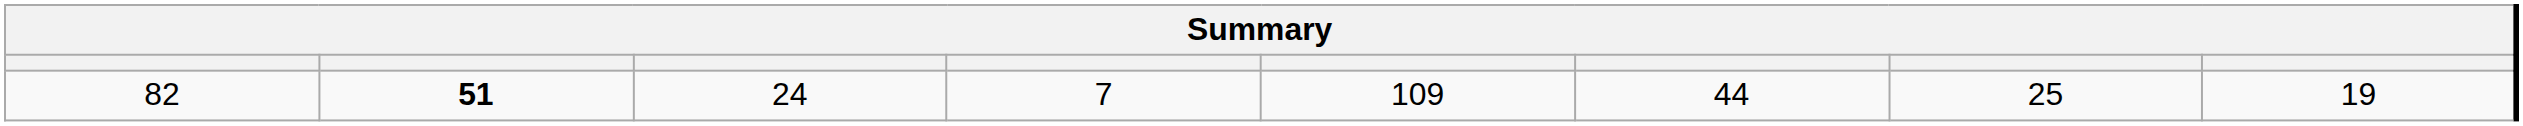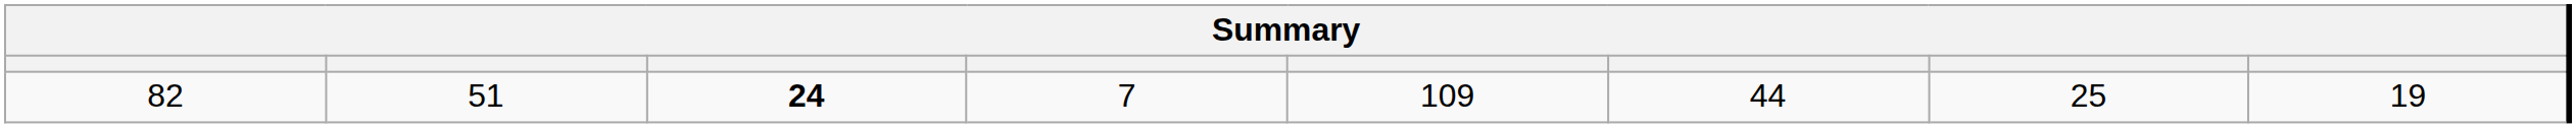82 | column 2: bold -> normal
82 | column 3: normal -> bold
